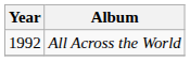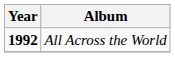row 2 | Year: normal -> bold
